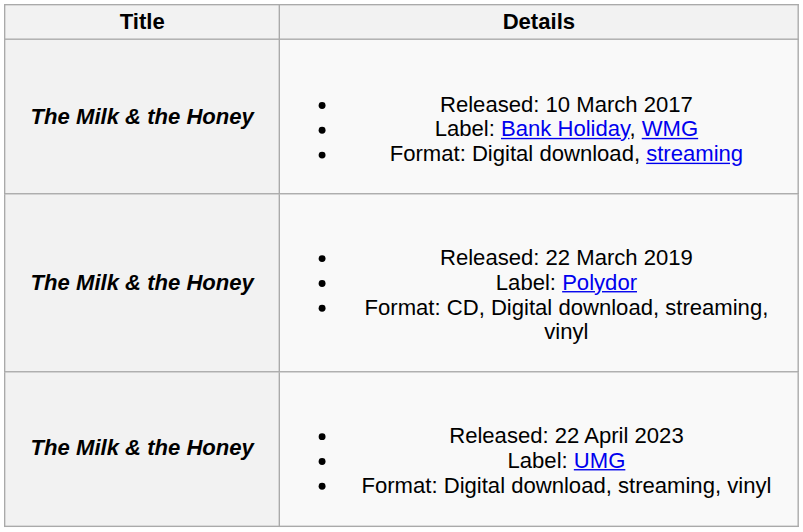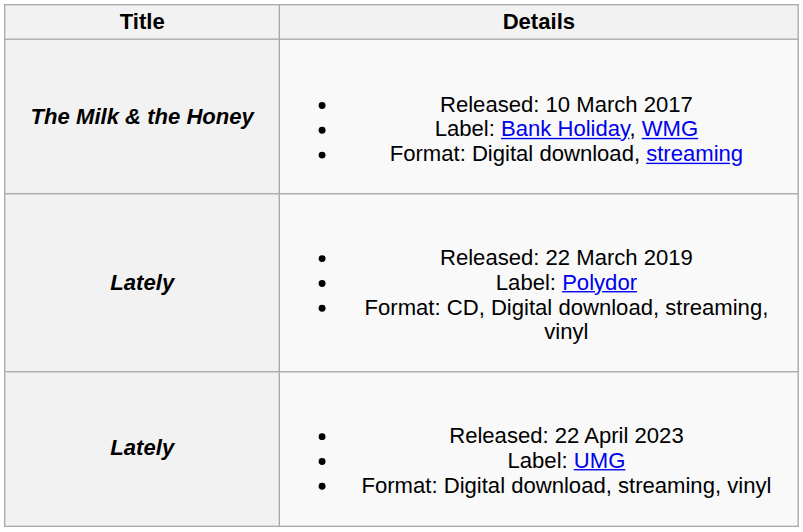row 3 | Title: The Milk & the Honey -> Lately
row 4 | Title: The Milk & the Honey -> Lately
